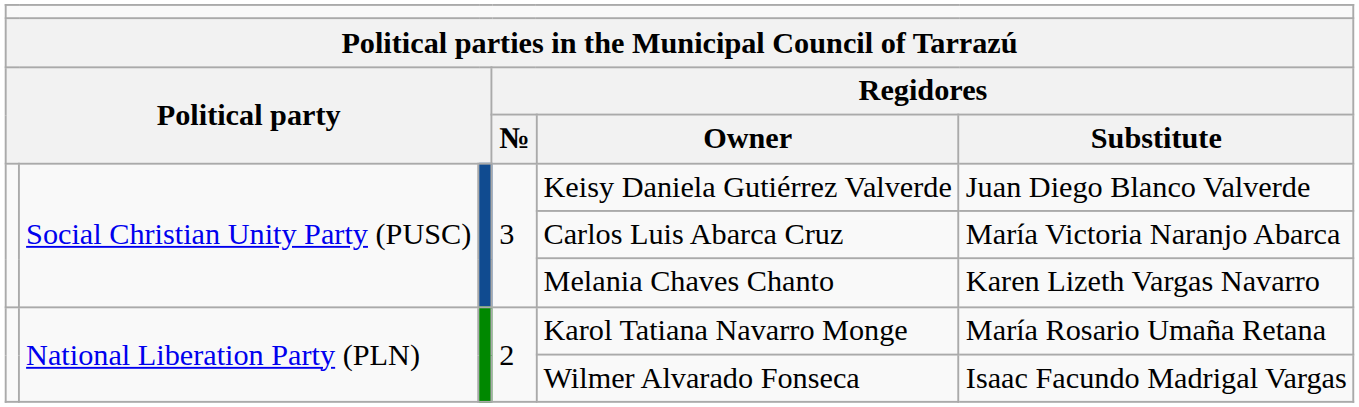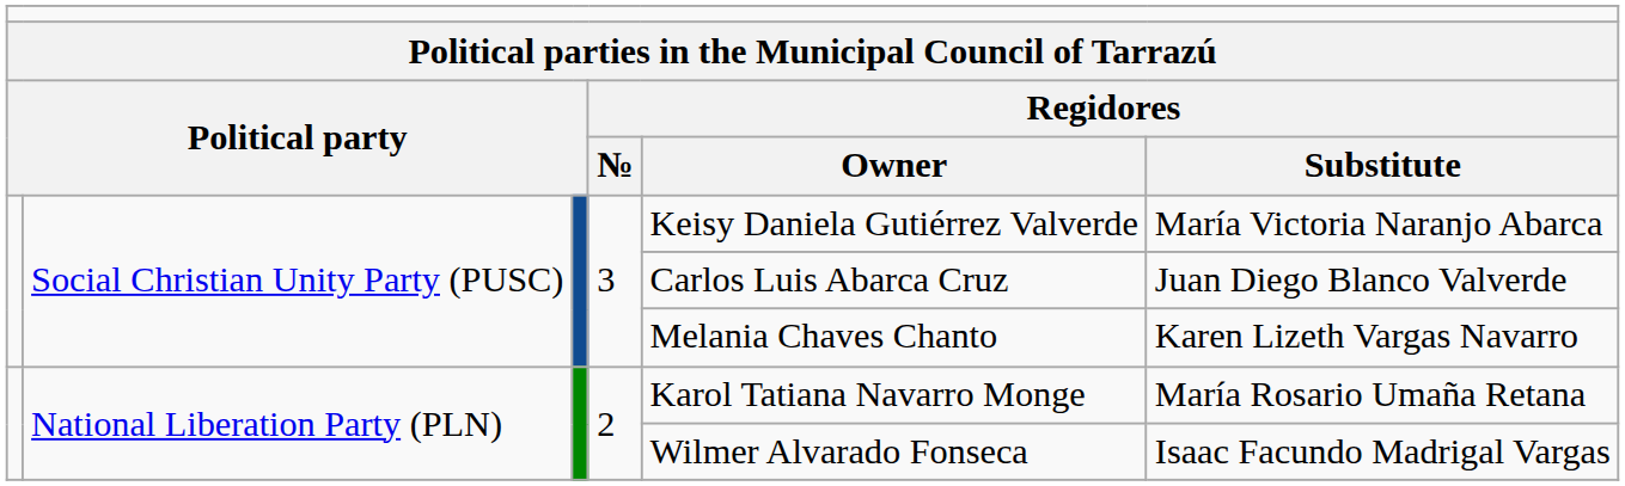row 5 | column 6: Juan Diego Blanco Valverde -> María Victoria Naranjo Abarca
row 6 | column 6: María Victoria Naranjo Abarca -> Juan Diego Blanco Valverde
